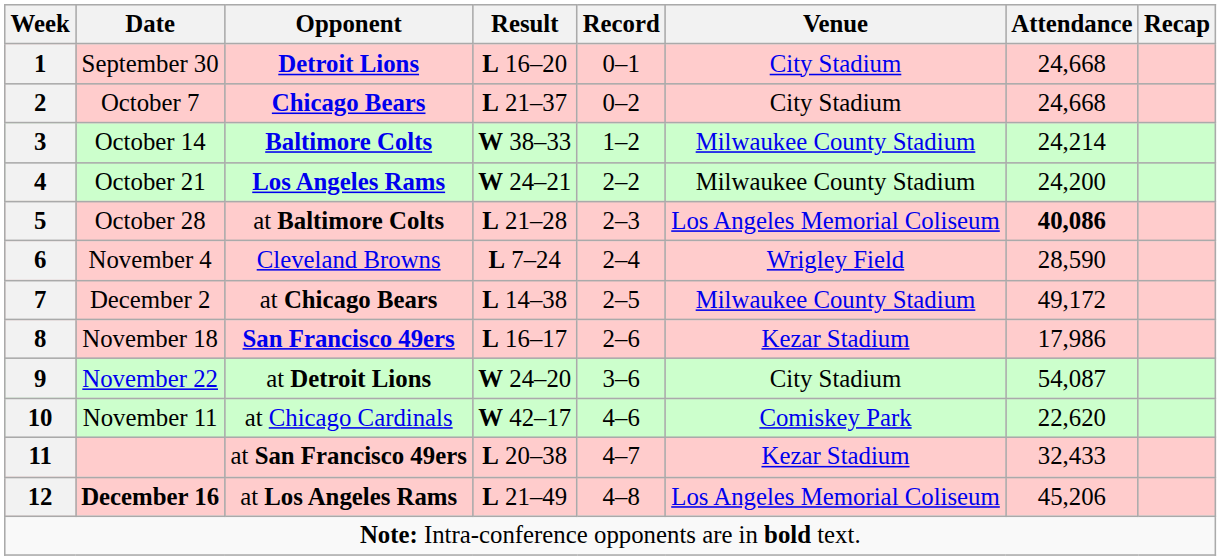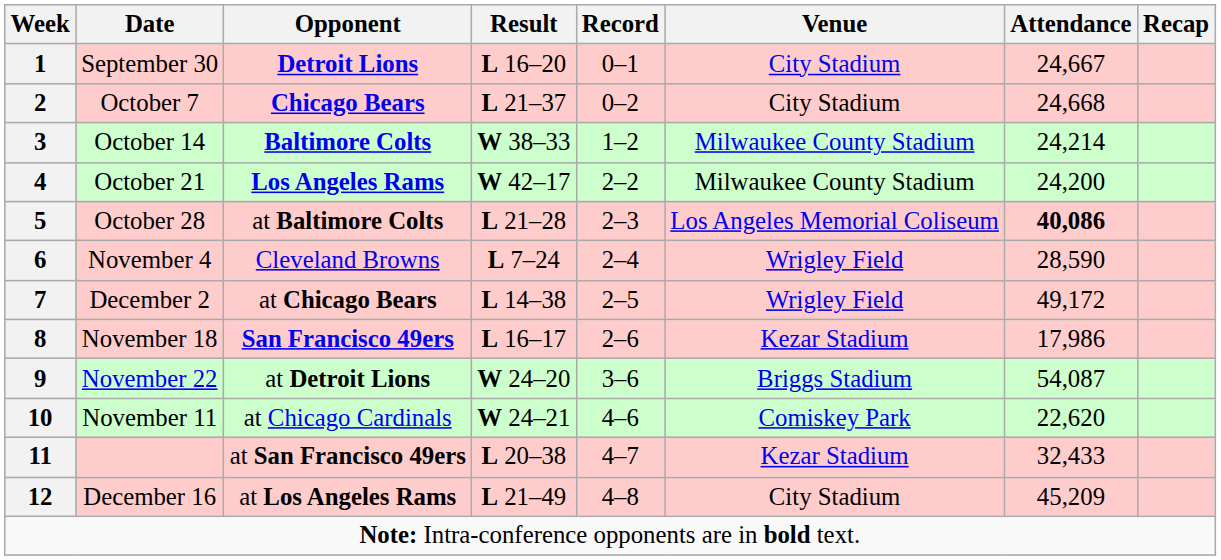1 | Attendance: 24,668 -> 24,667
4 | Result: W 24–21 -> W 42–17
7 | Venue: Milwaukee County Stadium -> Wrigley Field
9 | Venue: City Stadium -> Briggs Stadium
10 | Result: W 42–17 -> W 24–21
12 | Date: bold -> normal
12 | Venue: Los Angeles Memorial Coliseum -> City Stadium
12 | Attendance: 45,206 -> 45,209
